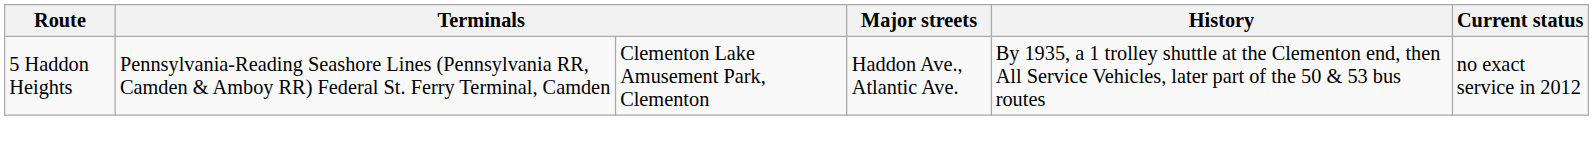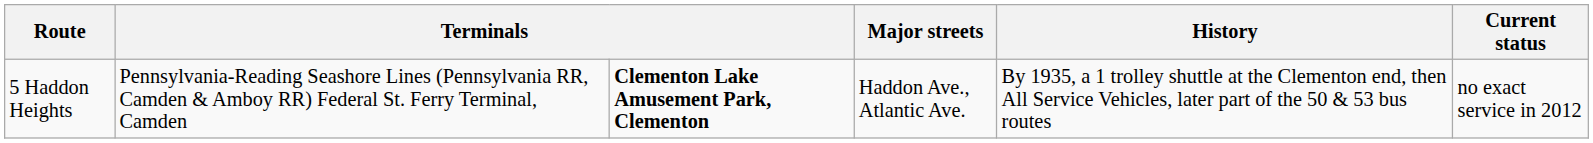5 Haddon Heights | column 3: normal -> bold
